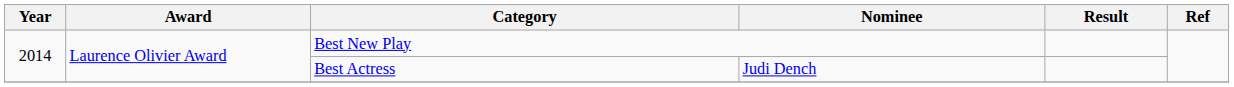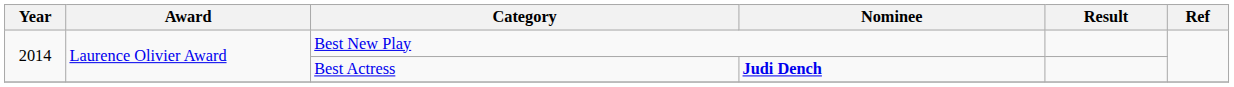Best Actress | Nominee: normal -> bold
